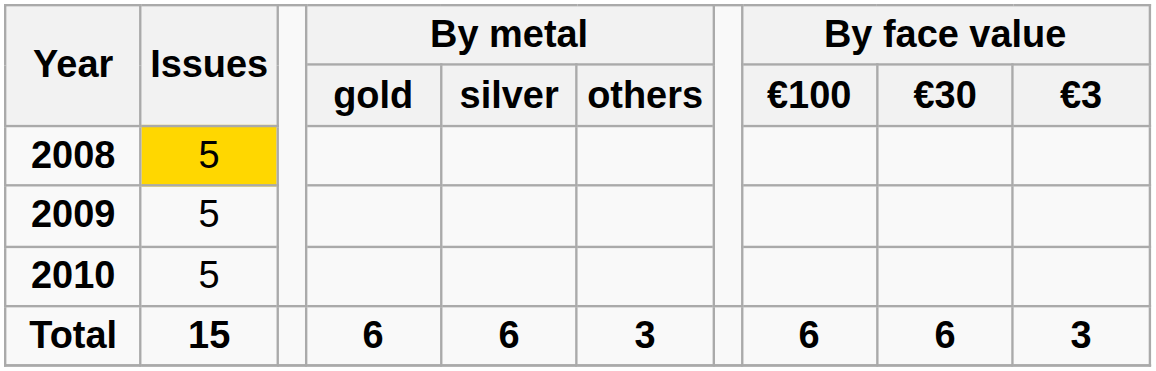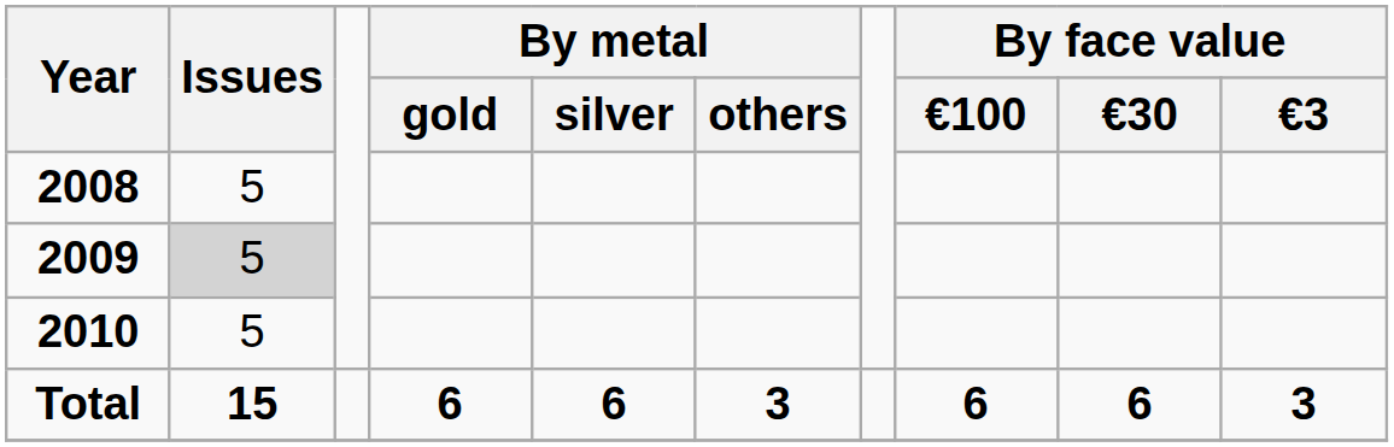2008 | Issues: gold background -> no background
2009 | Issues: no background -> lightgrey background
